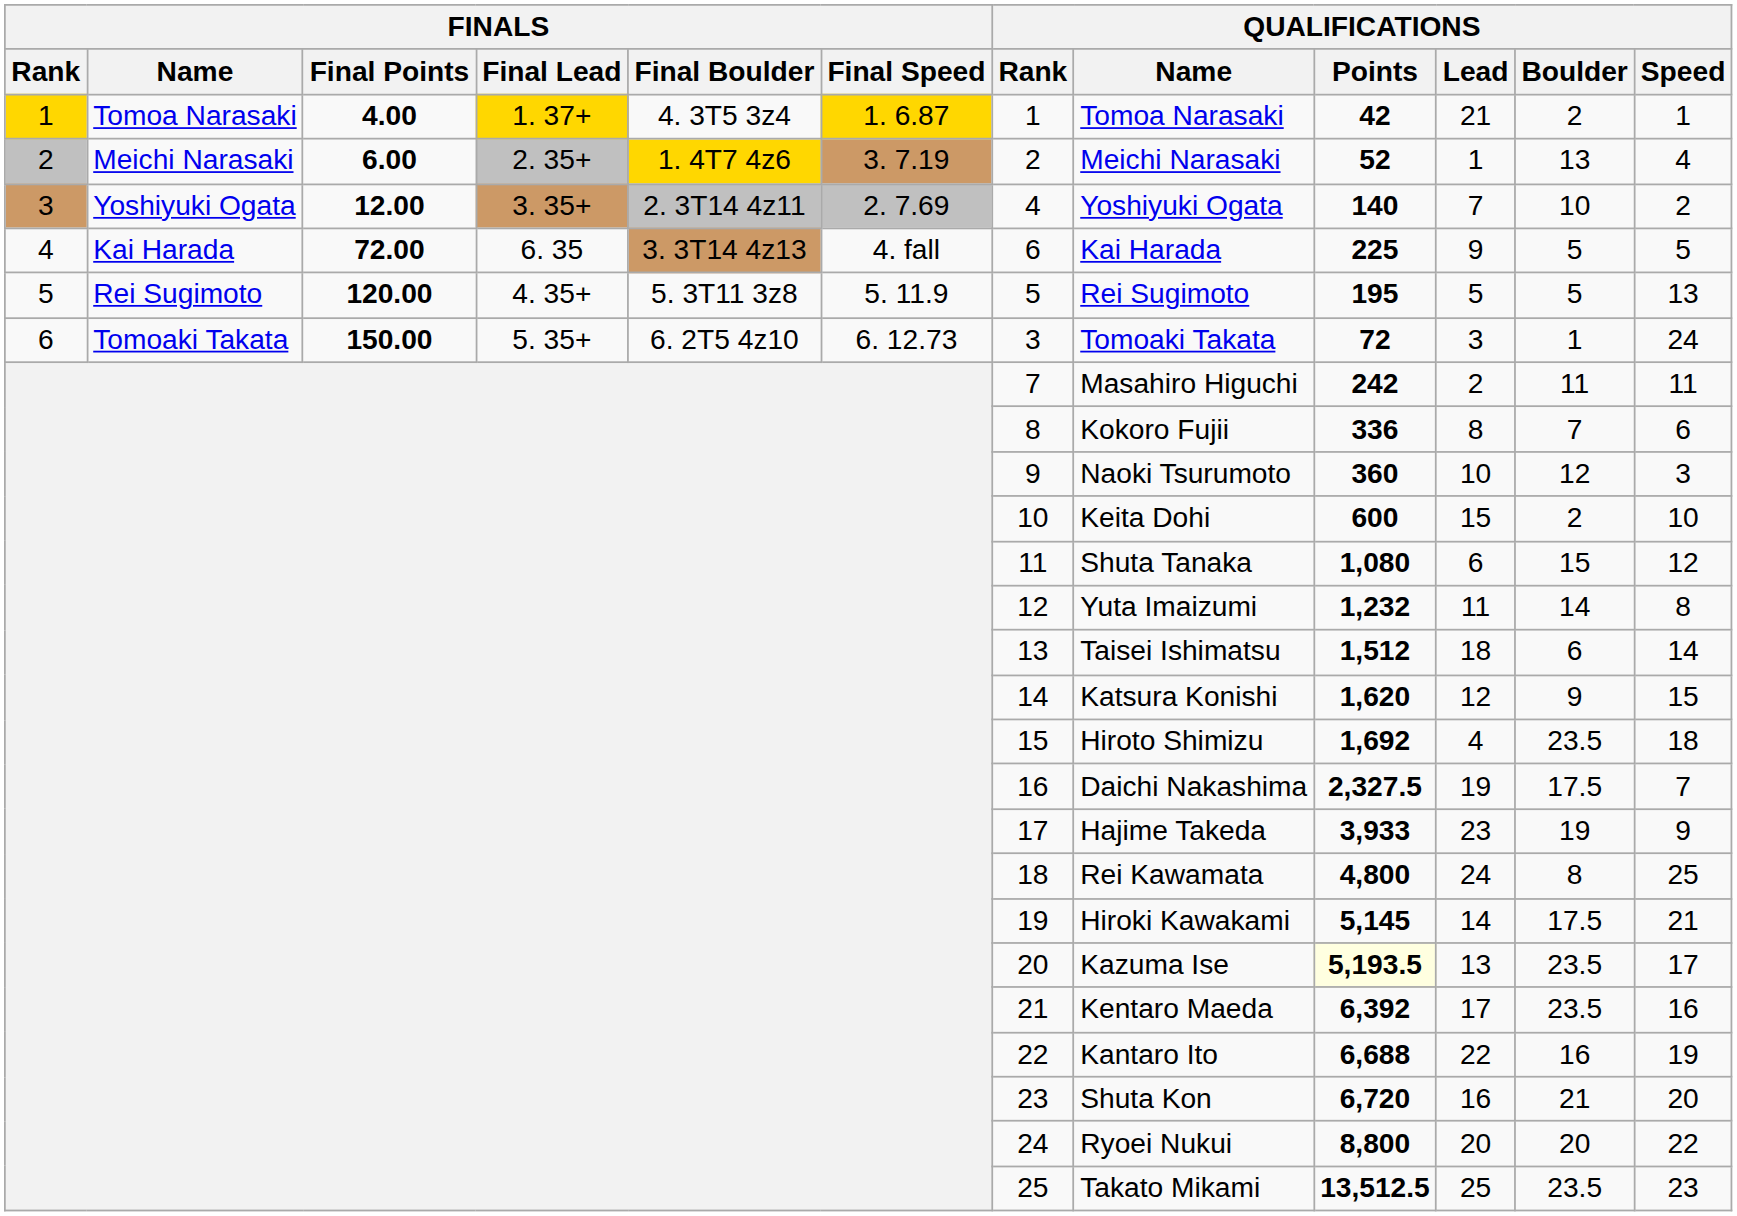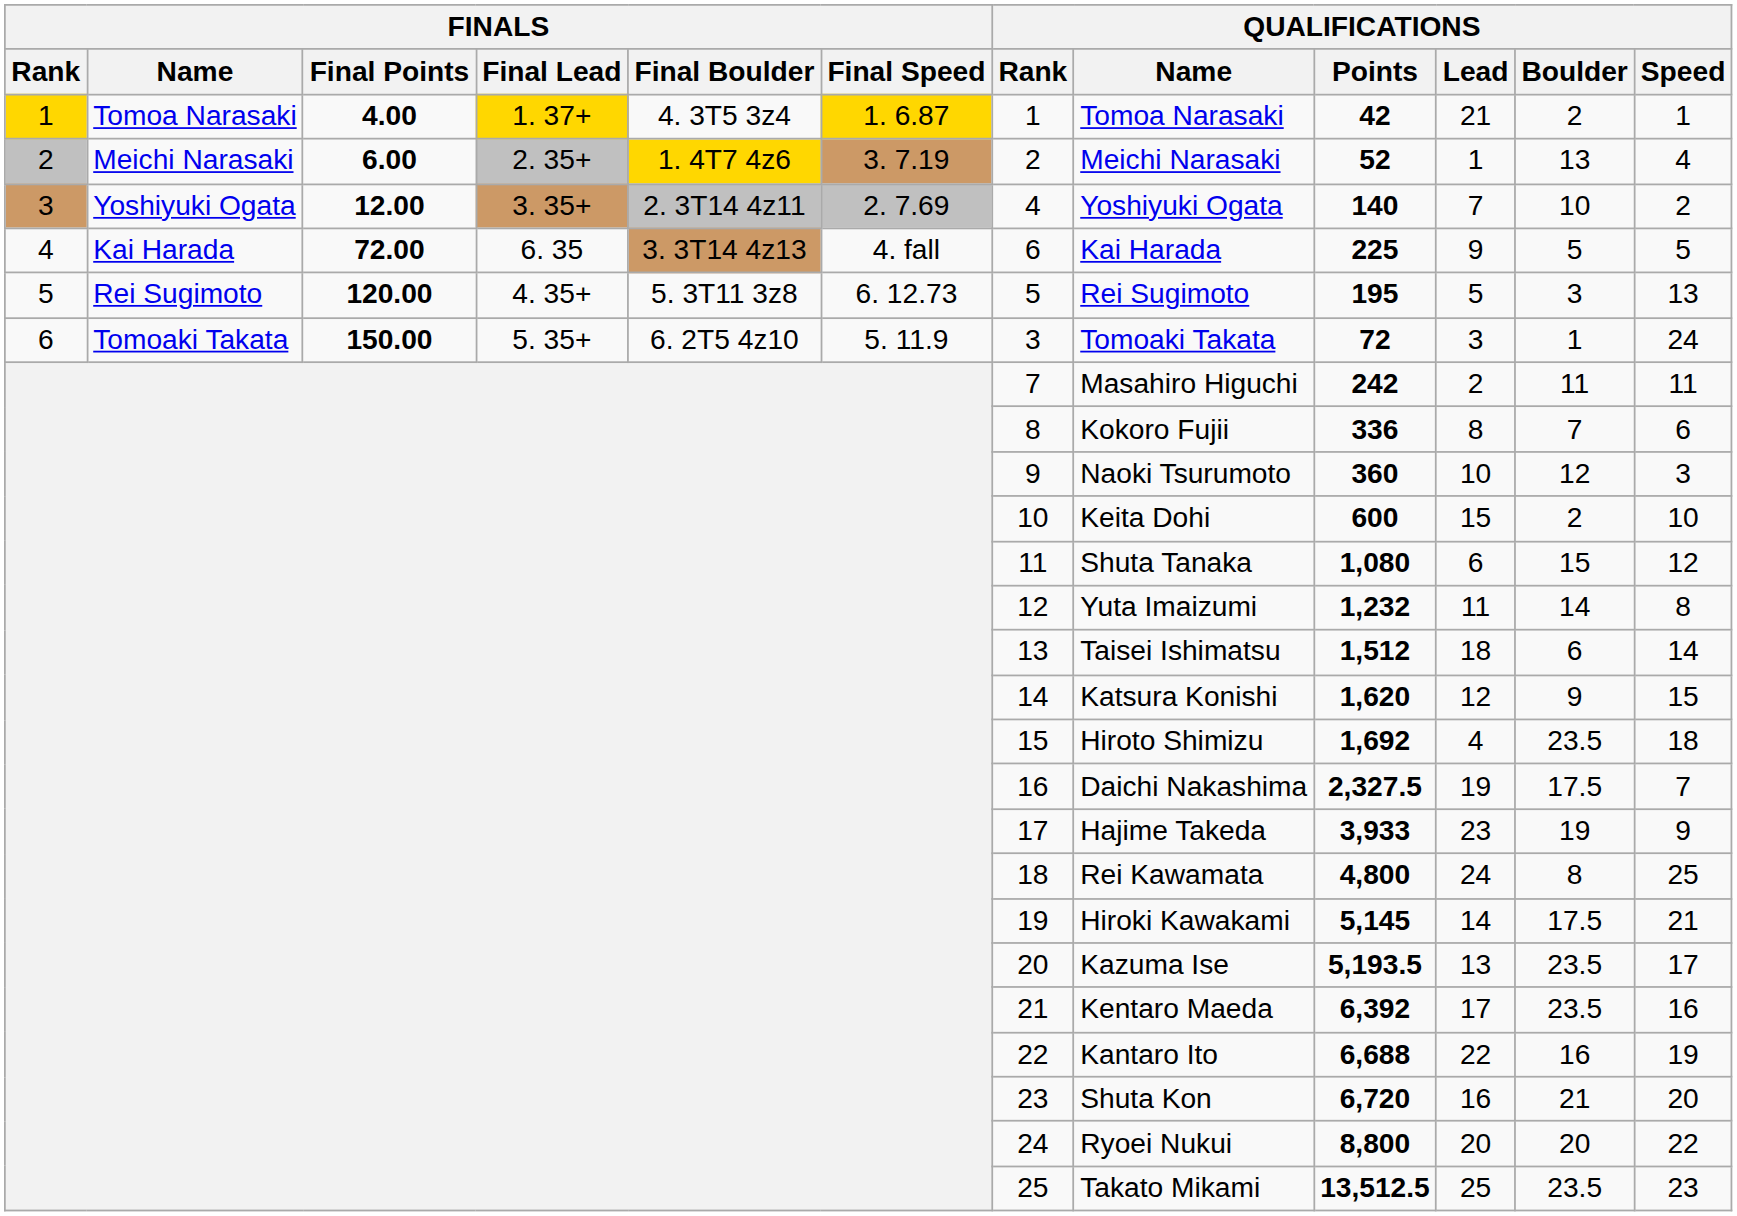row 7 | FINALS / Final Speed: 5. 11.9 -> 6. 12.73
row 7 | QUALIFICATIONS / Boulder: 5 -> 3
row 8 | FINALS / Final Speed: 6. 12.73 -> 5. 11.9
row 22 | QUALIFICATIONS / Points: lightyellow background -> no background
